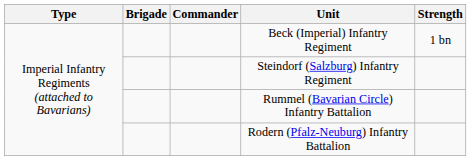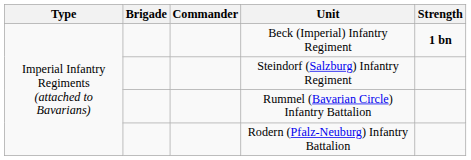Beck (Imperial) Infantry Regiment | Strength: normal -> bold
